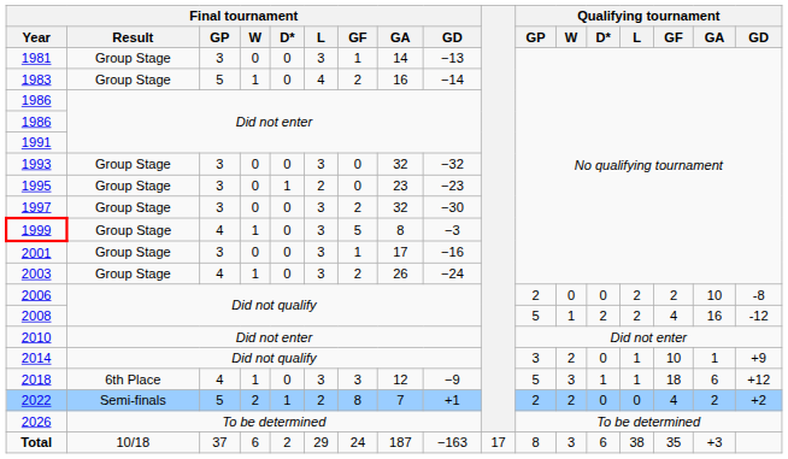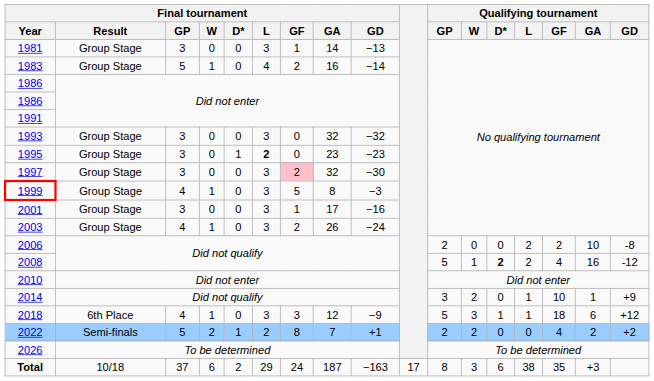1995 | Final tournament / L: normal -> bold
1997 | Final tournament / GF: no background -> pink background
2008 | Qualifying tournament / D*: normal -> bold
